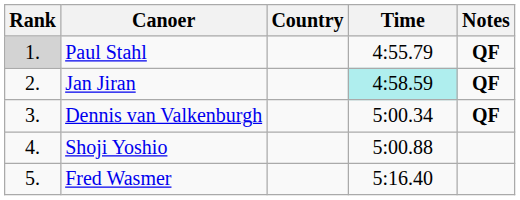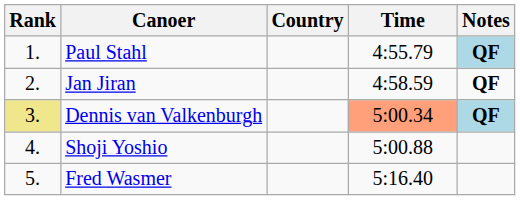Paul Stahl | Rank: lightgrey background -> no background
Paul Stahl | Notes: no background -> lightblue background
Jan Jiran | Time: paleturquoise background -> no background
Dennis van Valkenburgh | Rank: no background -> khaki background
Dennis van Valkenburgh | Time: no background -> lightsalmon background
Dennis van Valkenburgh | Notes: no background -> lightblue background
